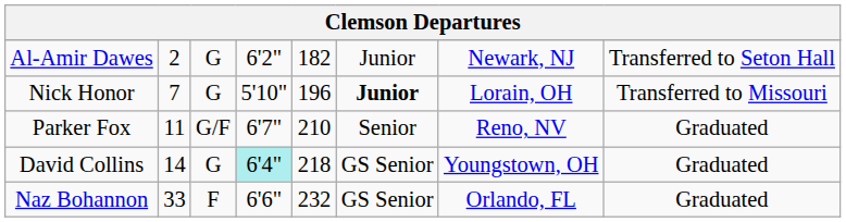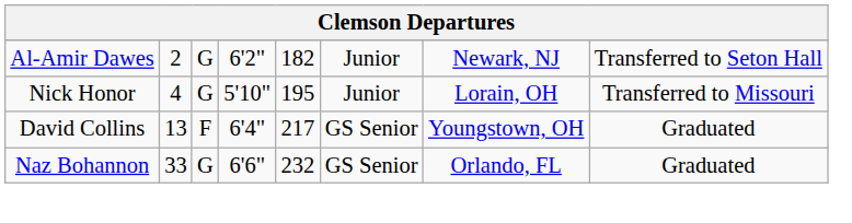Nick Honor | column 2: 7 -> 4
Nick Honor | column 5: 196 -> 195
Nick Honor | column 6: bold -> normal
- row: Parker Fox | 11 | G/F | 6'7" | 210 | Senior | Reno, NV | Graduated
David Collins | column 2: 14 -> 13
David Collins | column 3: G -> F
David Collins | column 4: paleturquoise background -> no background
David Collins | column 5: 218 -> 217
Naz Bohannon | column 3: F -> G
